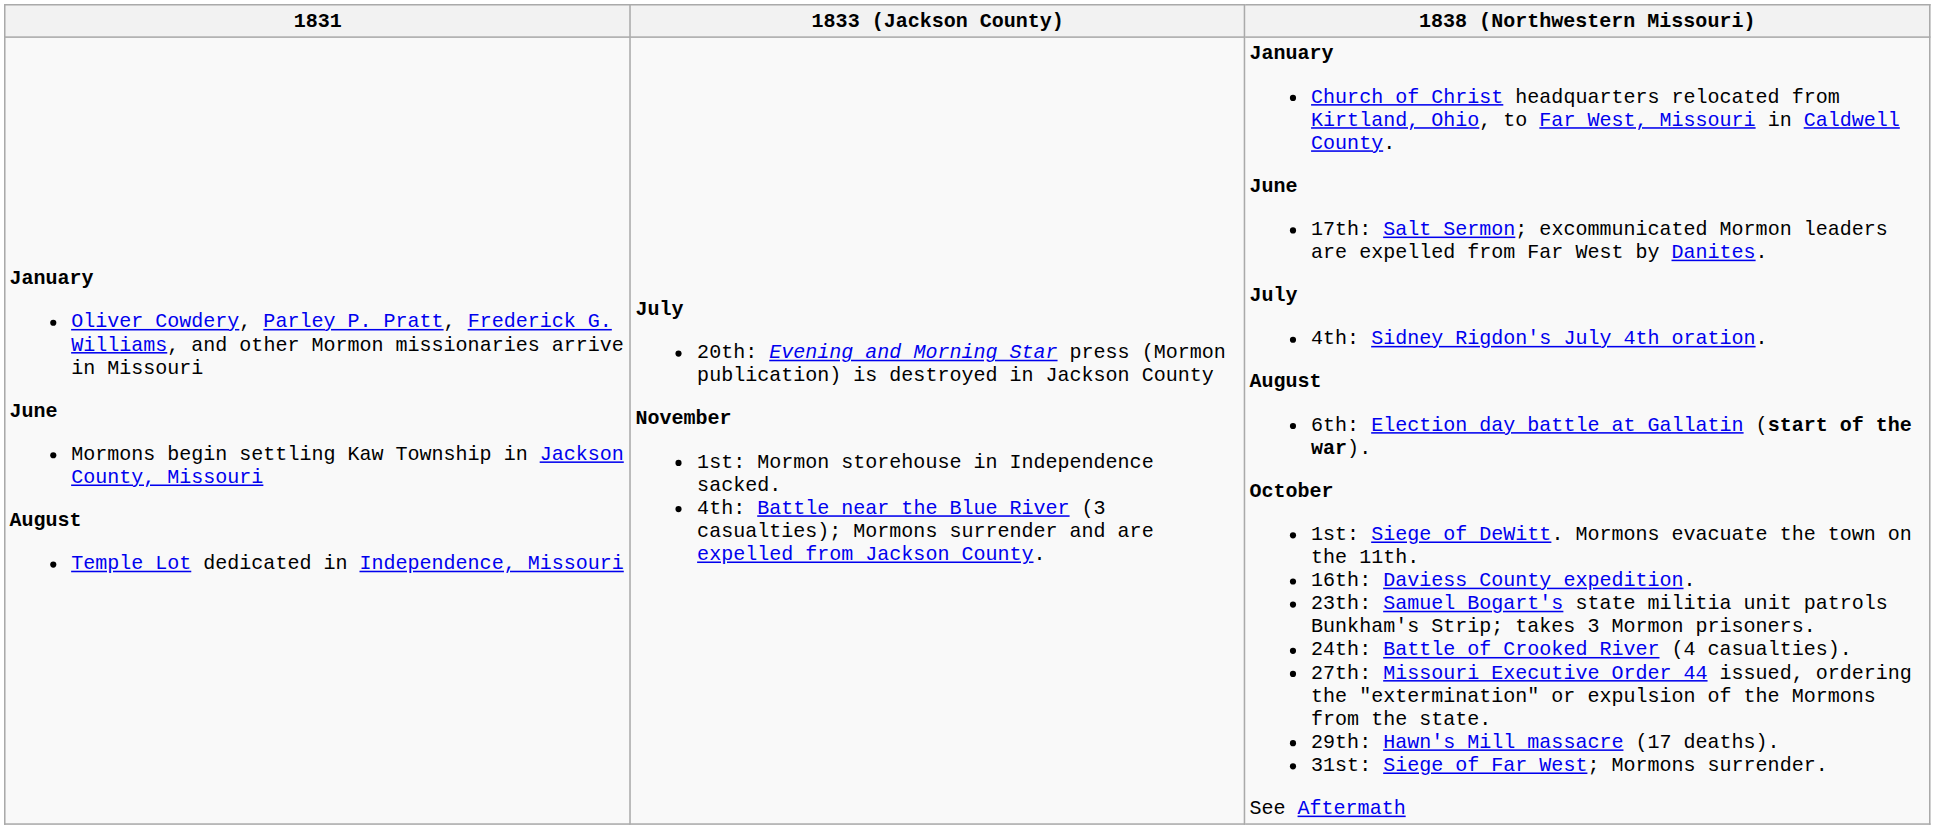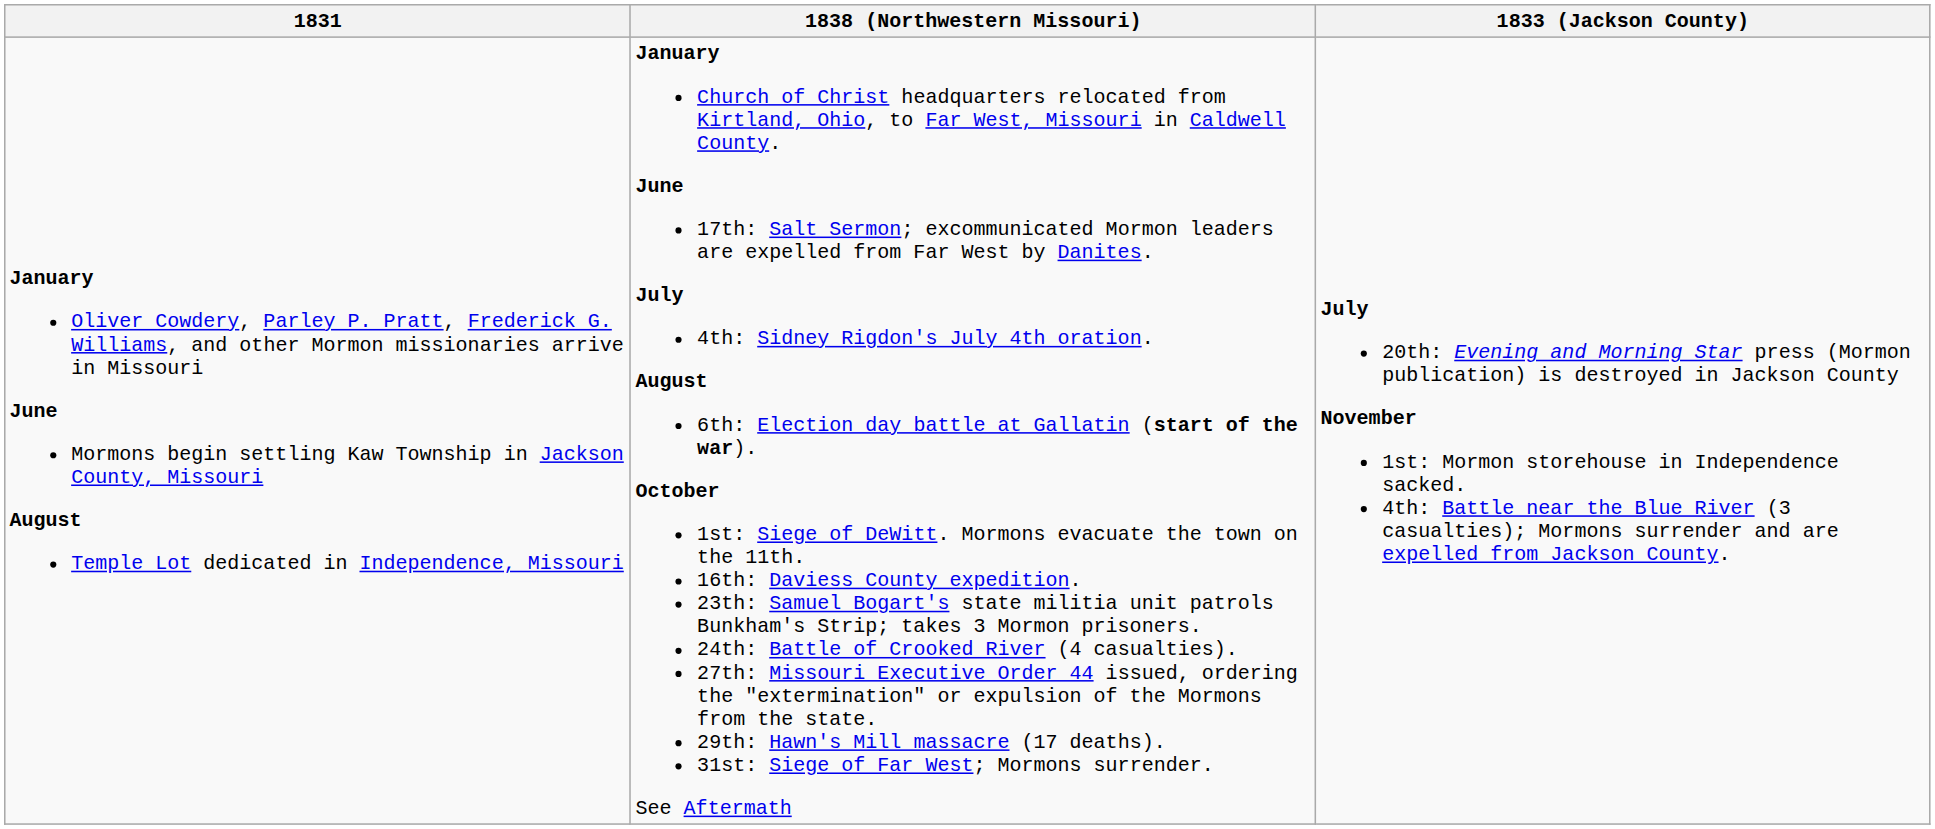columns swapped: 1833 (Jackson County) <-> 1838 (Northwestern Missouri)
